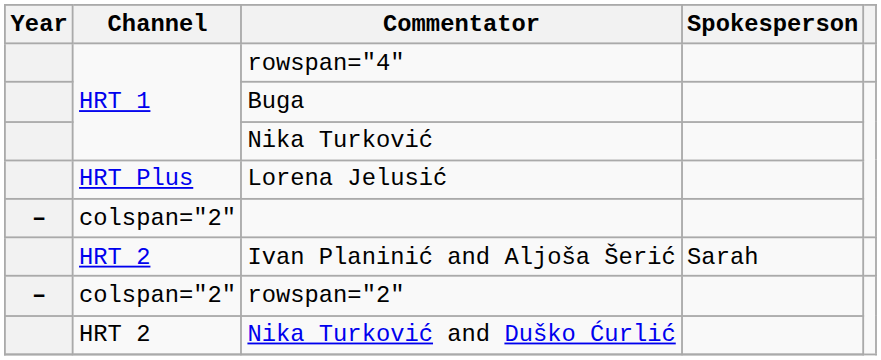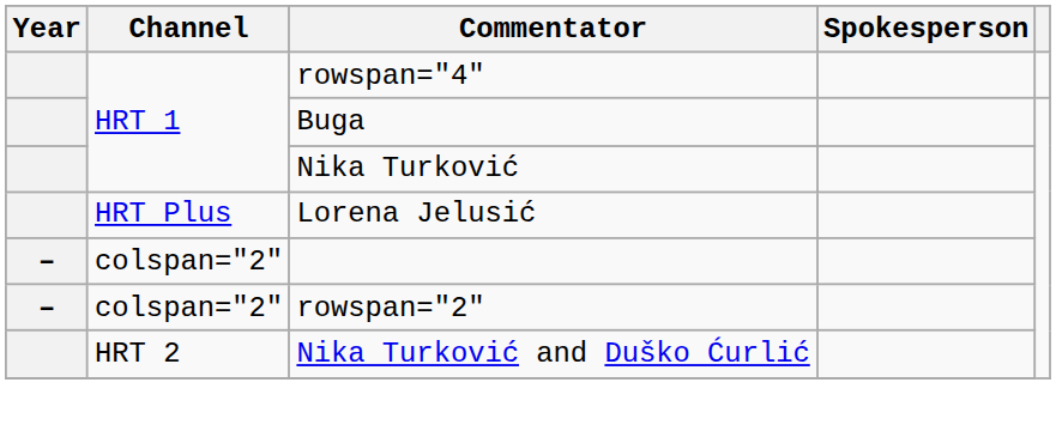- row: HRT 2 | Ivan Planinić and Aljoša Šerić | Sarah
